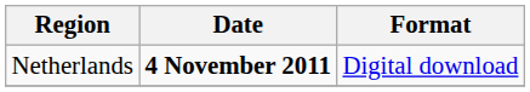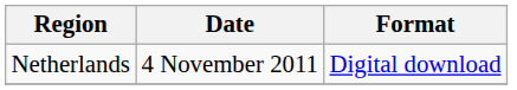Netherlands | Date: bold -> normal
